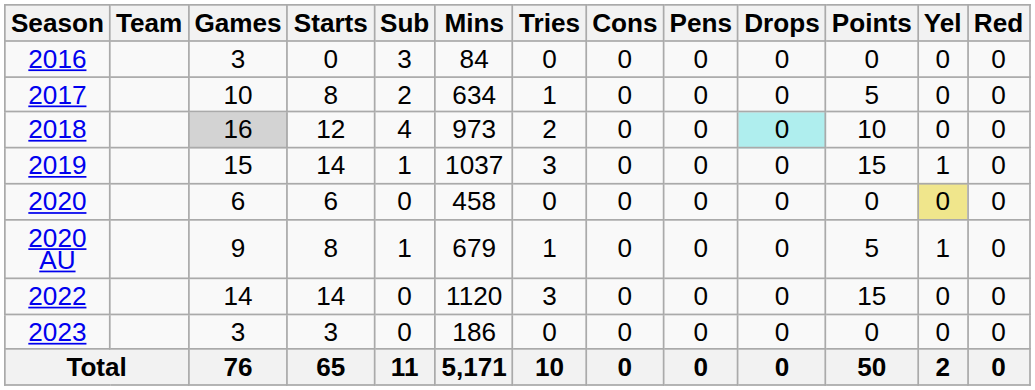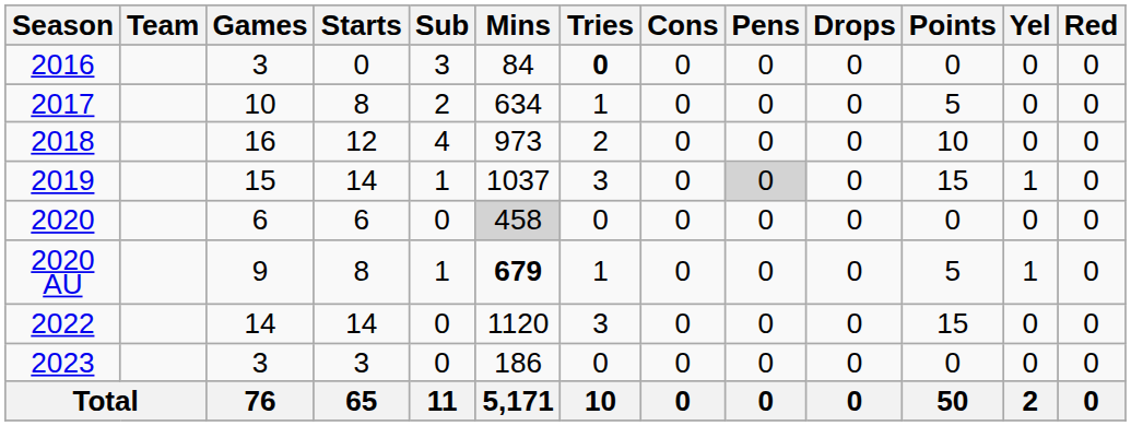2016 | Tries: normal -> bold
2018 | Games: lightgrey background -> no background
2018 | Drops: paleturquoise background -> no background
2019 | Pens: no background -> lightgrey background
2020 | Mins: no background -> lightgrey background
2020 | Yel: khaki background -> no background
2020 AU | Mins: normal -> bold
